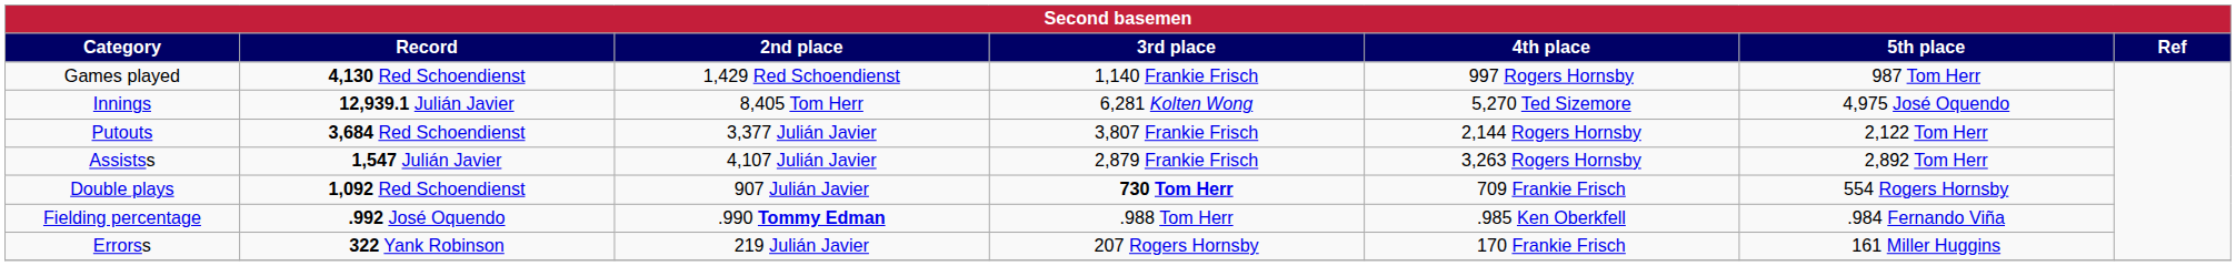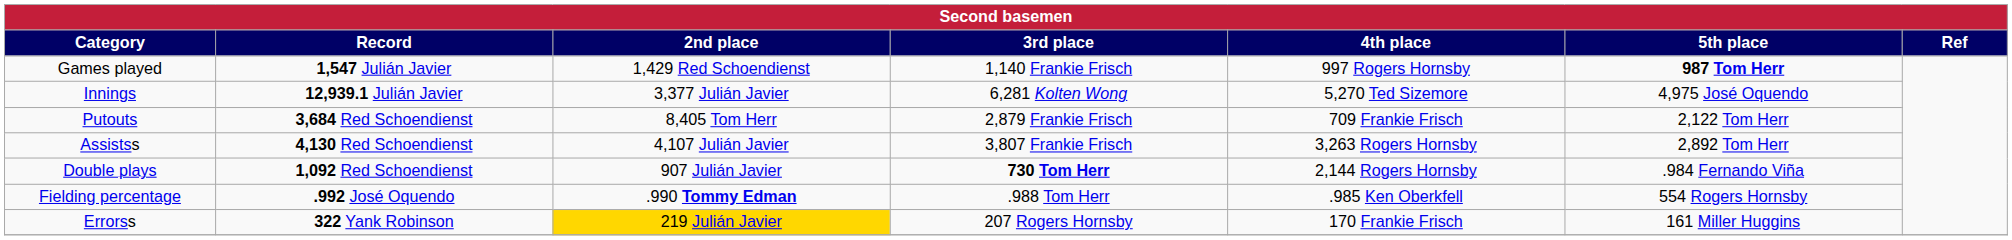Games played | Record: 4,130 Red Schoendienst -> 1,547 Julián Javier
Games played | 5th place: normal -> bold
Innings | 2nd place: 8,405 Tom Herr -> 3,377 Julián Javier
Putouts | 2nd place: 3,377 Julián Javier -> 8,405 Tom Herr
Putouts | 3rd place: 3,807 Frankie Frisch -> 2,879 Frankie Frisch
Putouts | 4th place: 2,144 Rogers Hornsby -> 709 Frankie Frisch
Assistss | Record: 1,547 Julián Javier -> 4,130 Red Schoendienst
Assistss | 3rd place: 2,879 Frankie Frisch -> 3,807 Frankie Frisch
Double plays | 4th place: 709 Frankie Frisch -> 2,144 Rogers Hornsby
Double plays | 5th place: 554 Rogers Hornsby -> .984 Fernando Viña
Fielding percentage | 5th place: .984 Fernando Viña -> 554 Rogers Hornsby
Errorss | 2nd place: no background -> gold background
